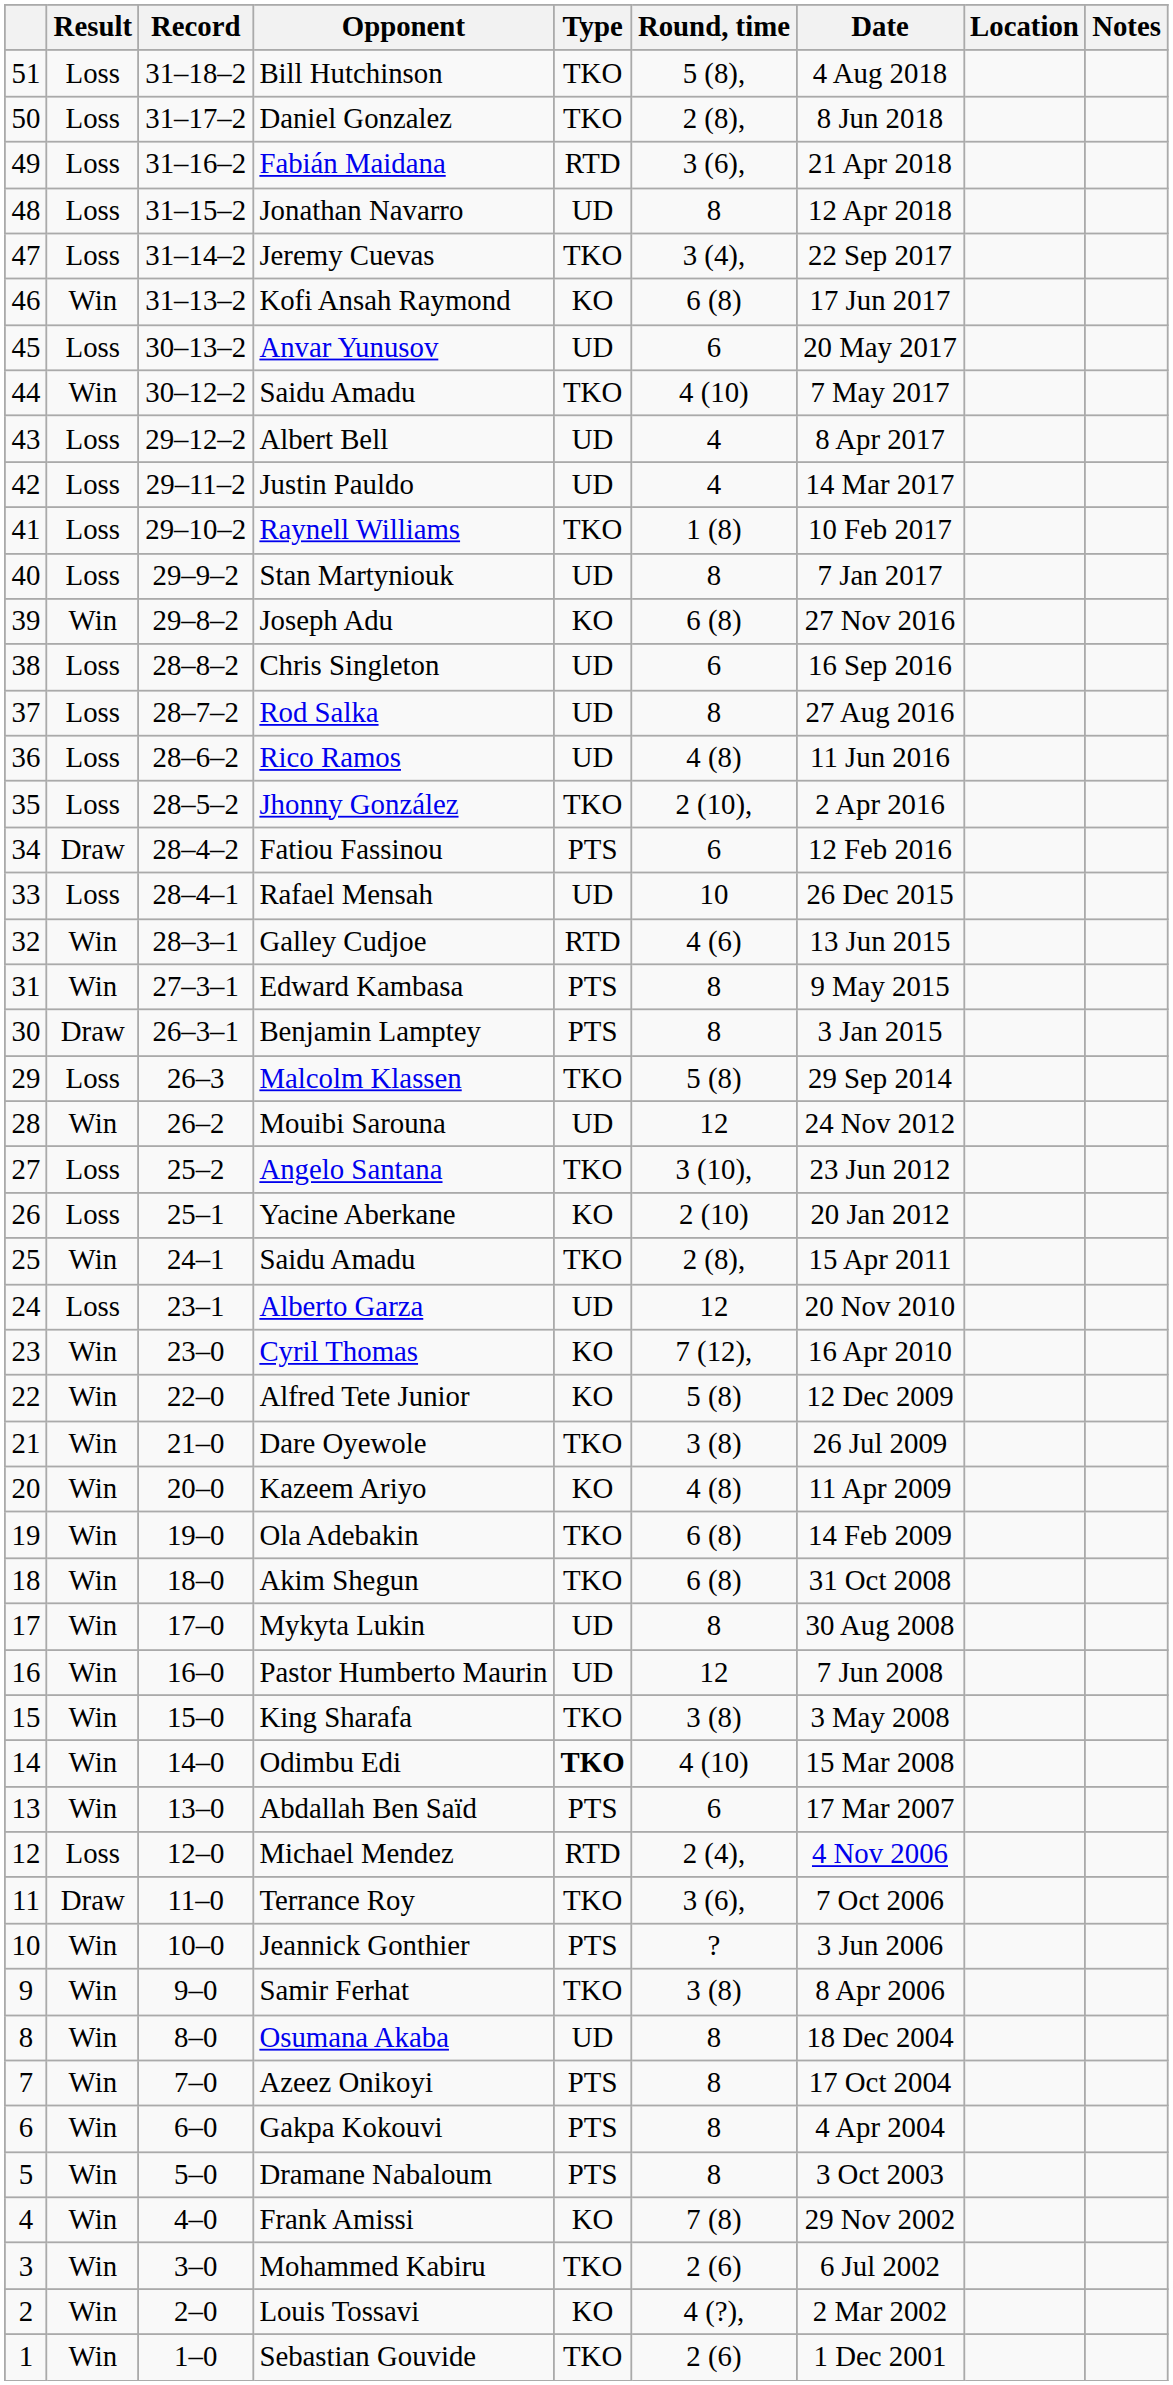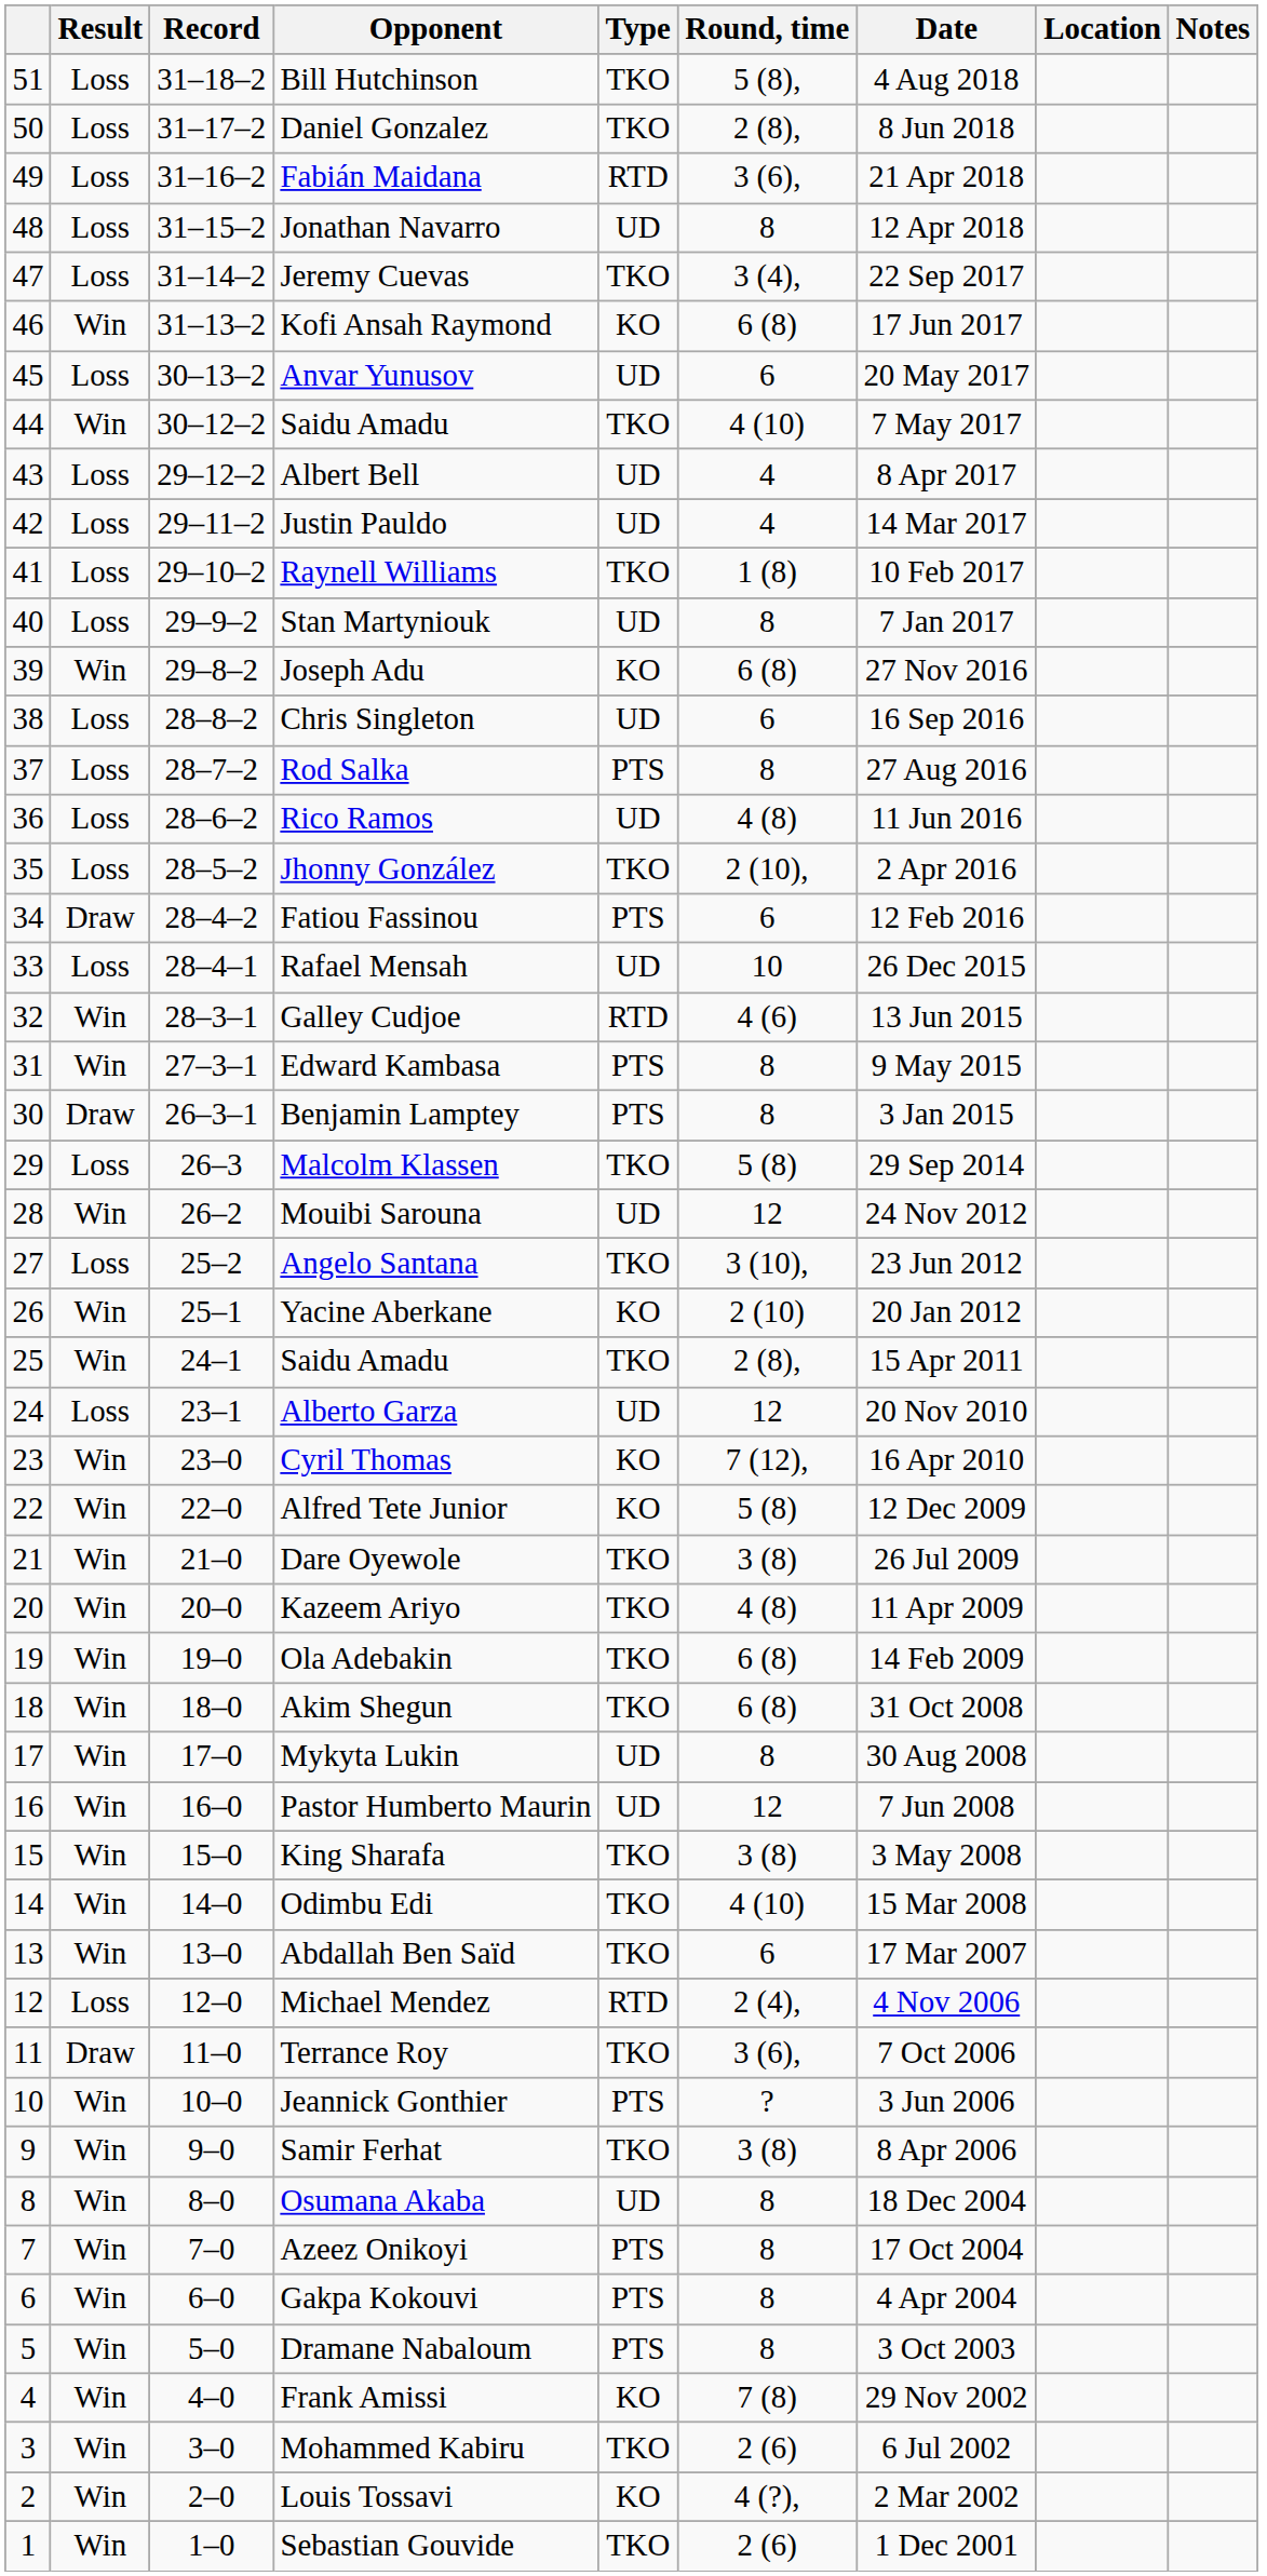Rod Salka | Type: UD -> PTS
Yacine Aberkane | Result: Loss -> Win
Kazeem Ariyo | Type: KO -> TKO
Odimbu Edi | Type: bold -> normal
Abdallah Ben Saïd | Type: PTS -> TKO
